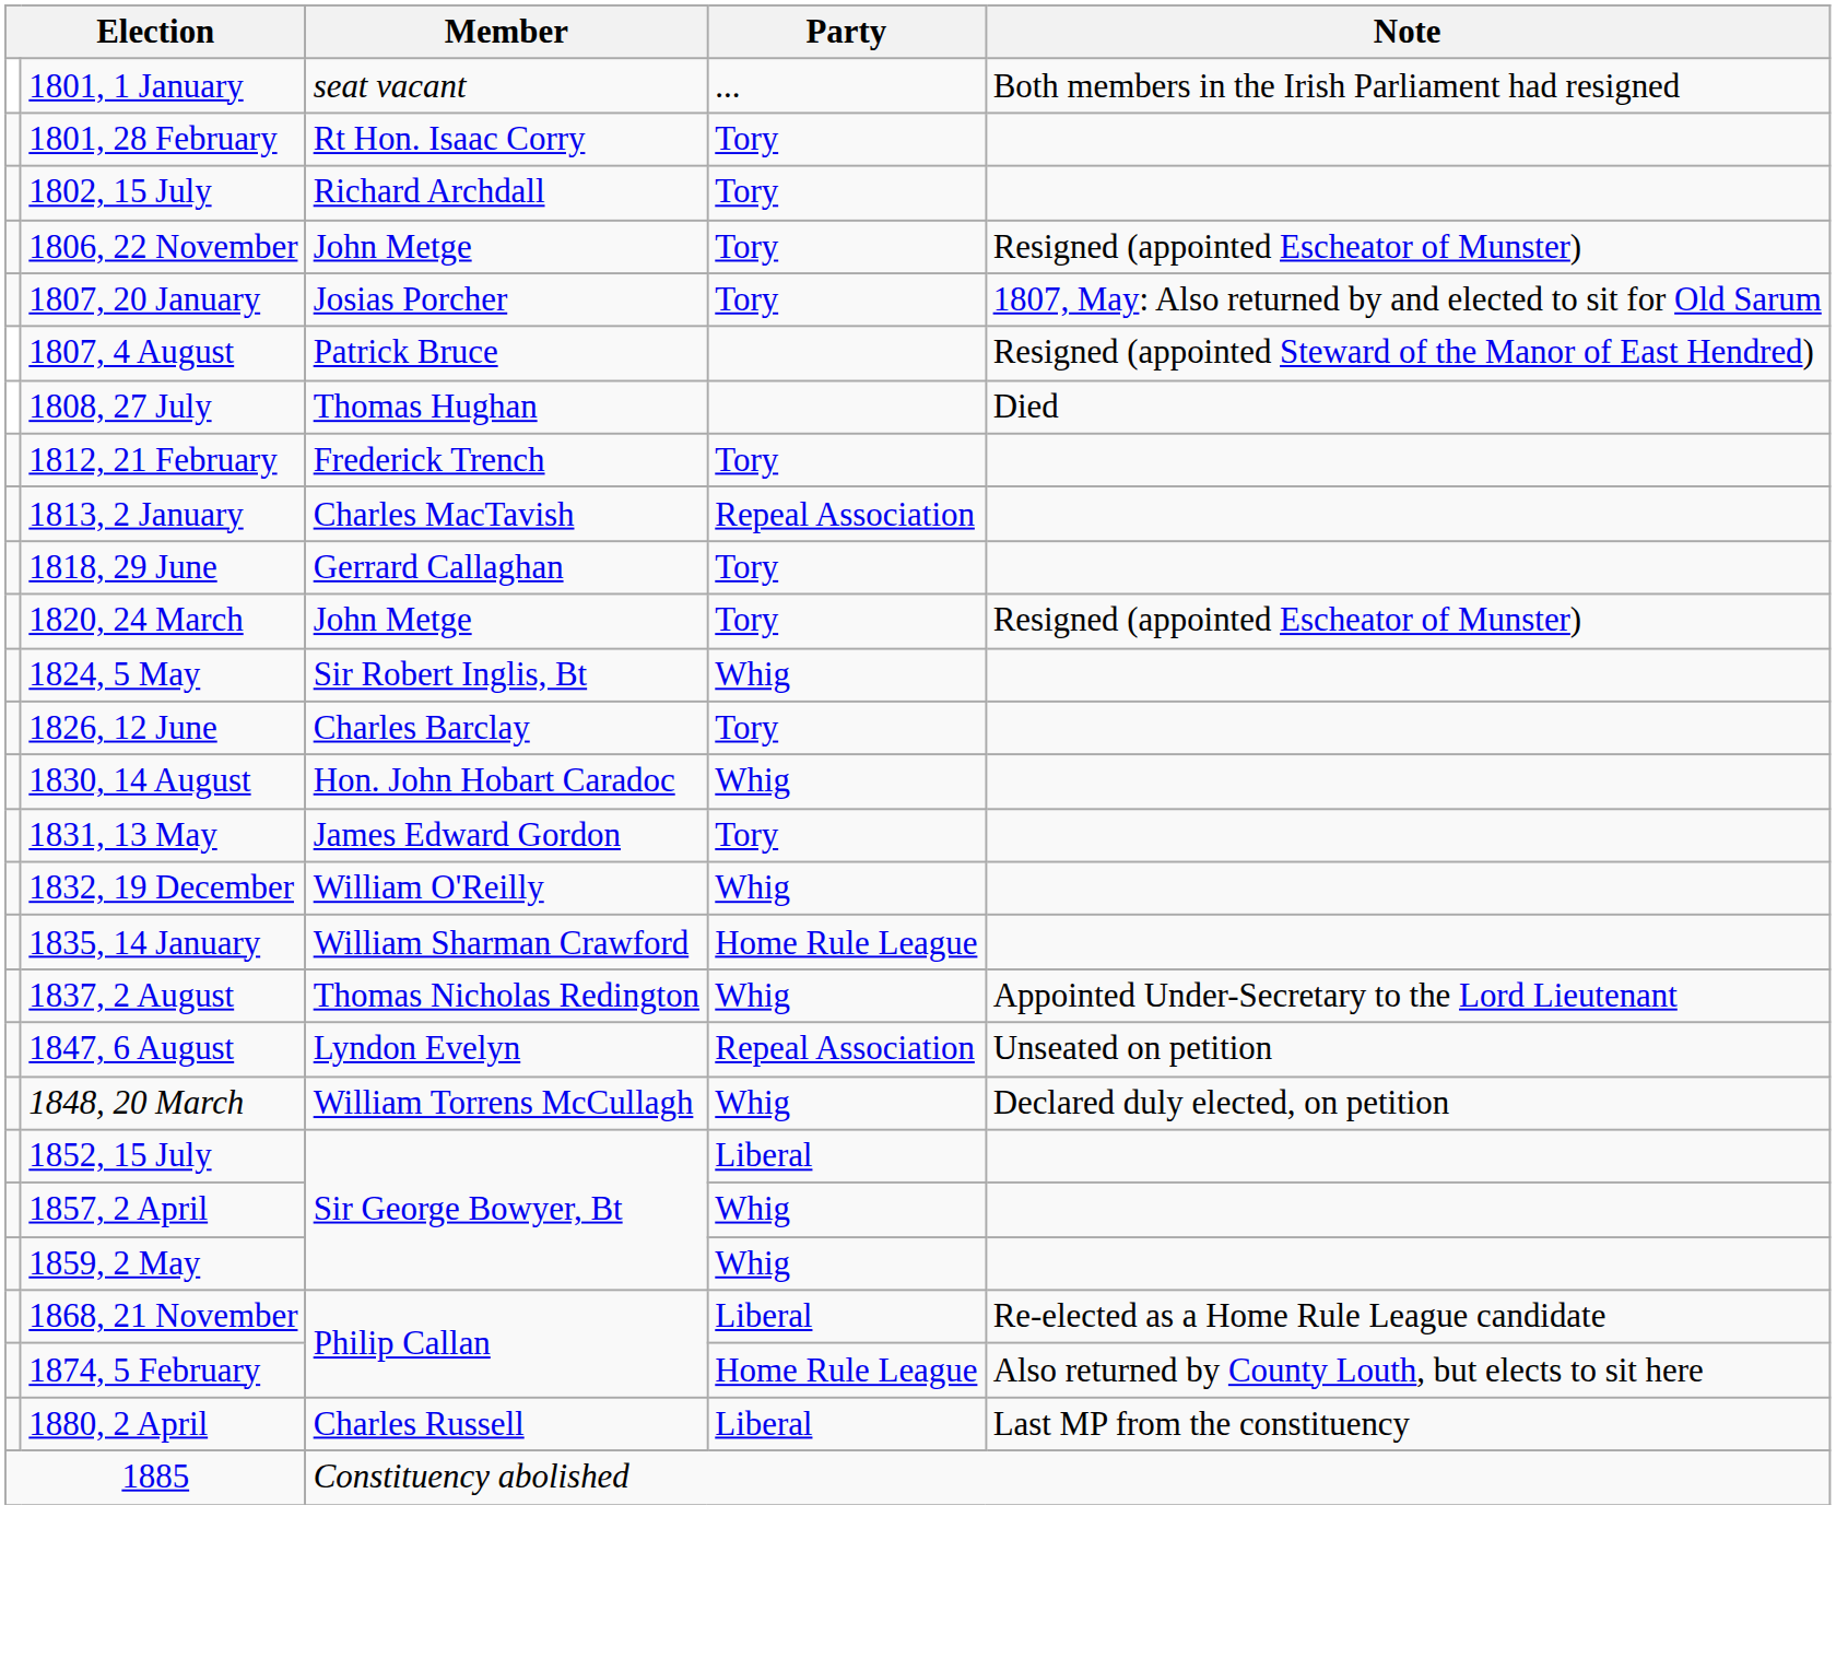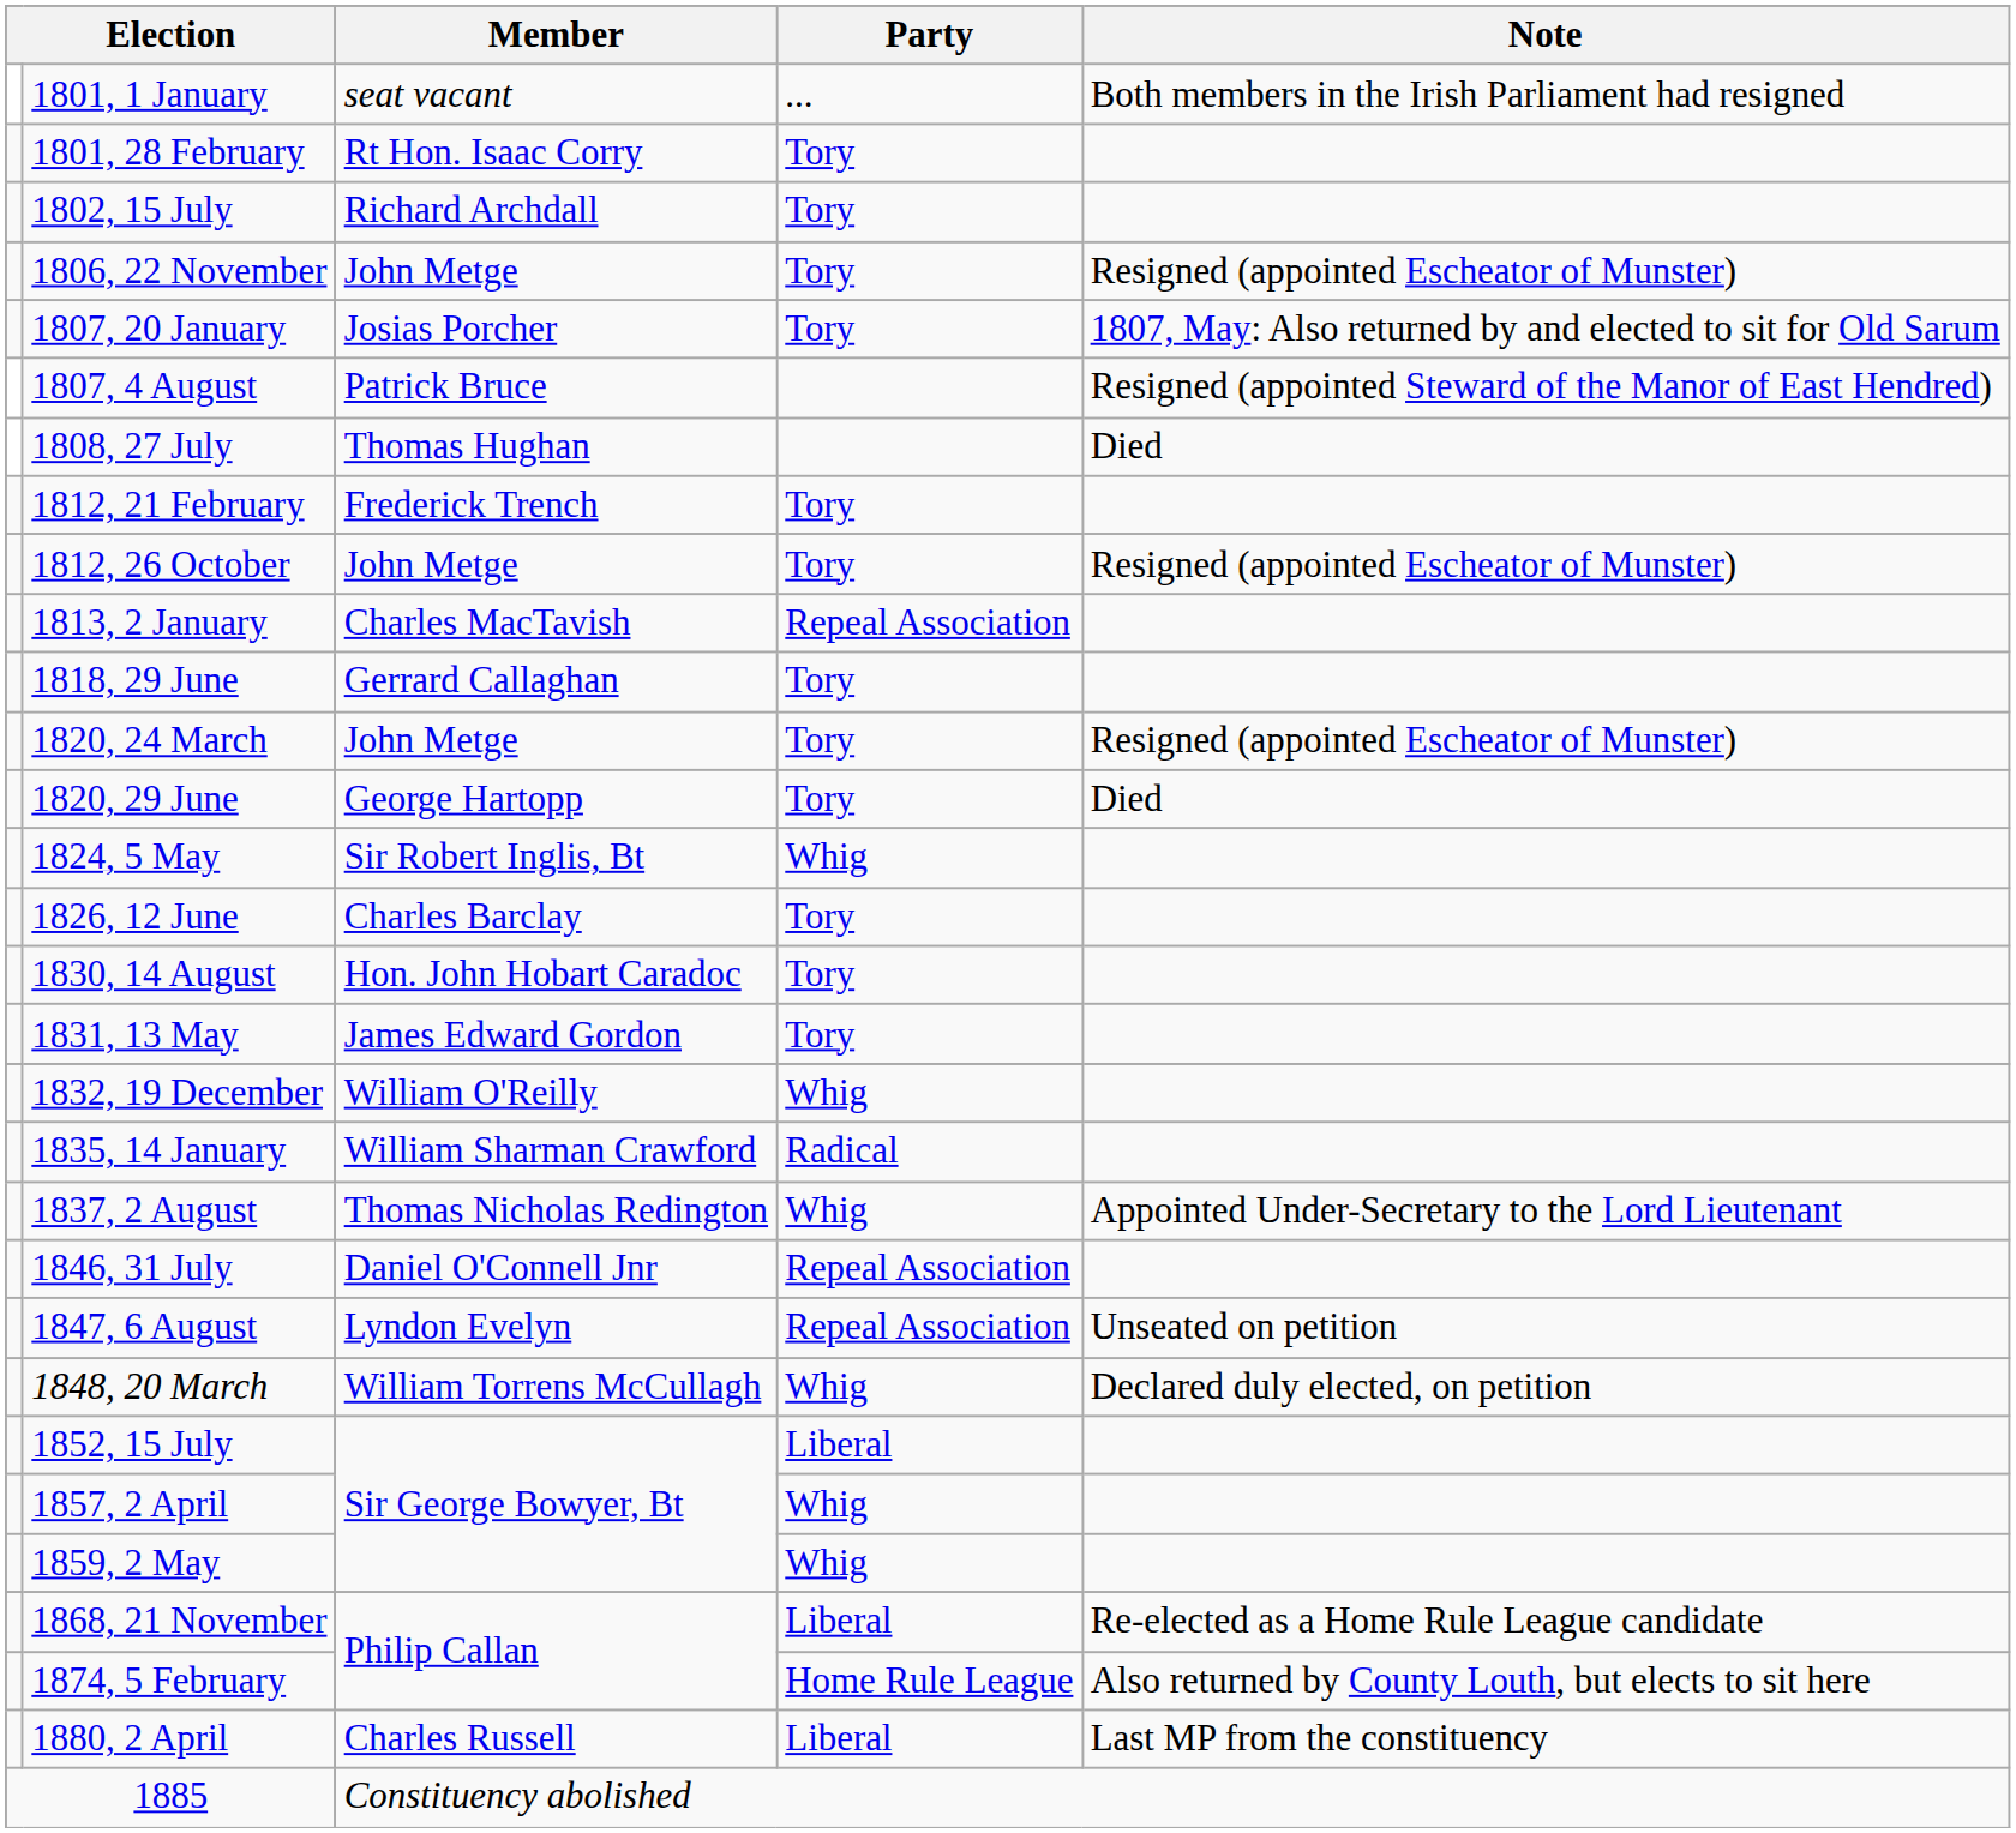+ row: 1812, 26 October | John Metge | Tory | Resigned (appointed Escheator of Munster)
+ row: 1820, 29 June | George Hartopp | Tory | Died
1830, 14 August | Party: Whig -> Tory
1835, 14 January | Party: Home Rule League -> Radical
+ row: 1846, 31 July | Daniel O'Connell Jnr | Repeal Association
